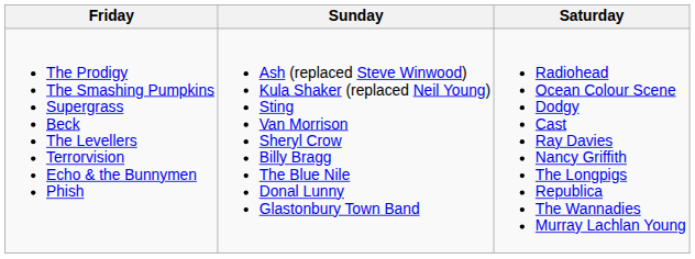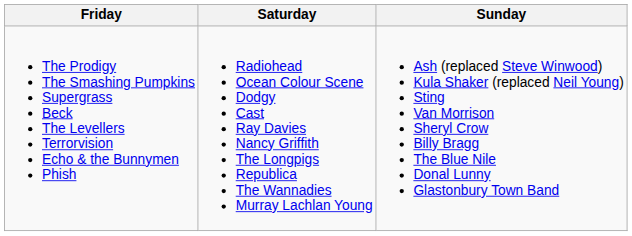columns swapped: Saturday <-> Sunday
